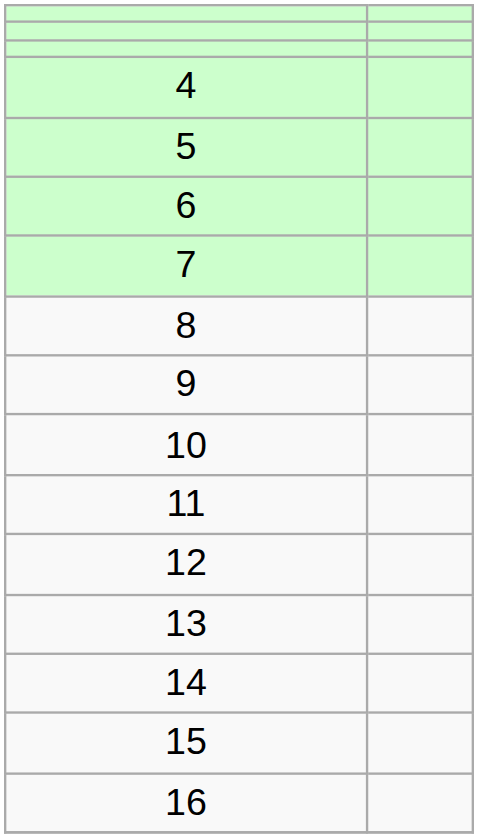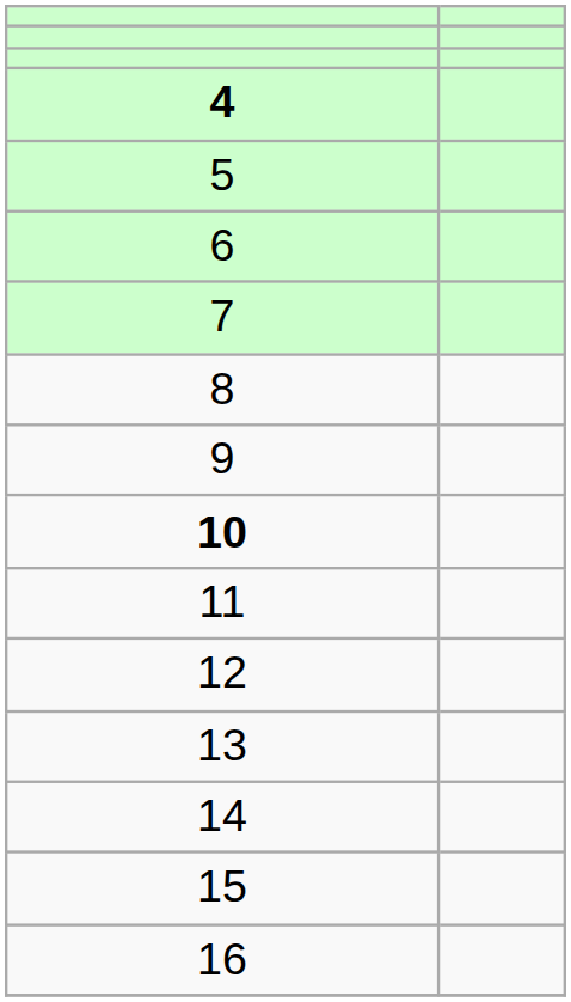row 4 | column 1: normal -> bold
row 10 | column 1: normal -> bold
